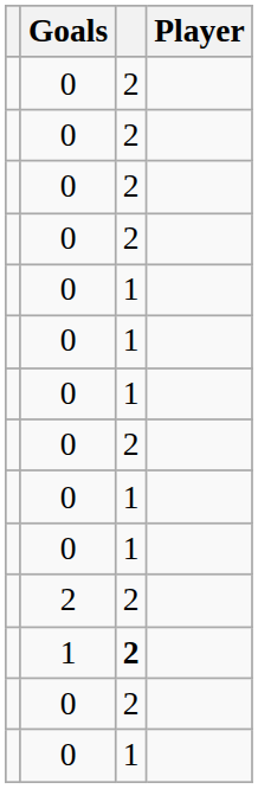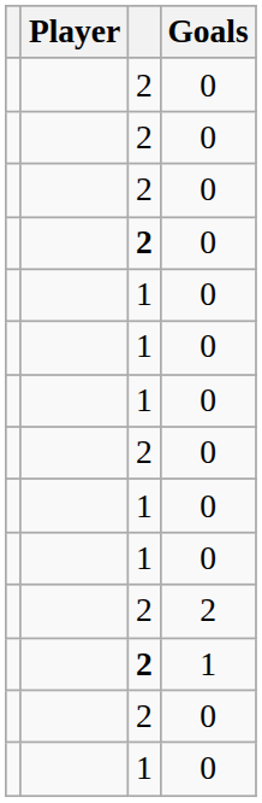columns swapped: Player <-> Goals
row 5 | column 3: normal -> bold
